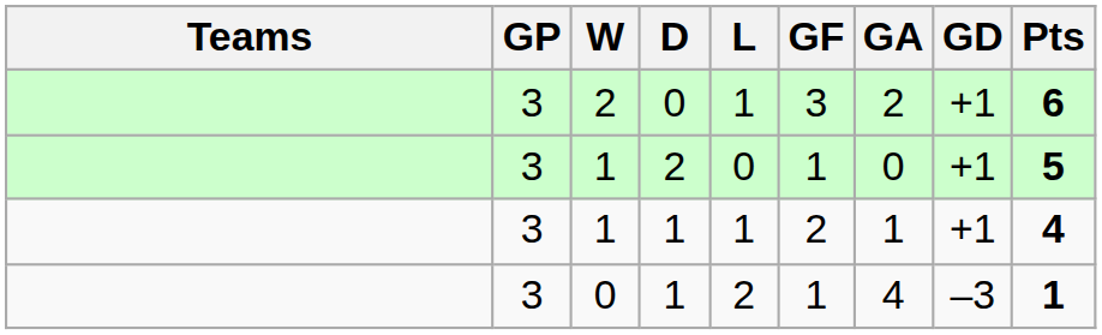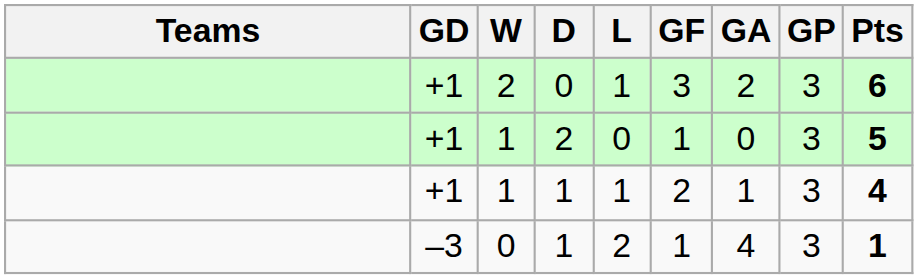columns swapped: GP <-> GD
